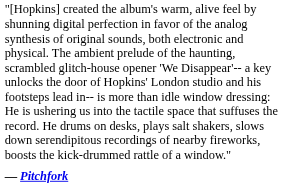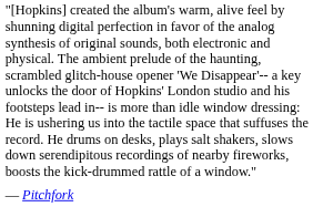row 2 | column 1: bold -> normal
